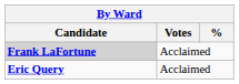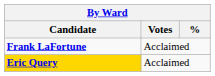Frank LaFortune | Candidate: lightgrey background -> no background
Eric Query | Candidate: no background -> gold background
